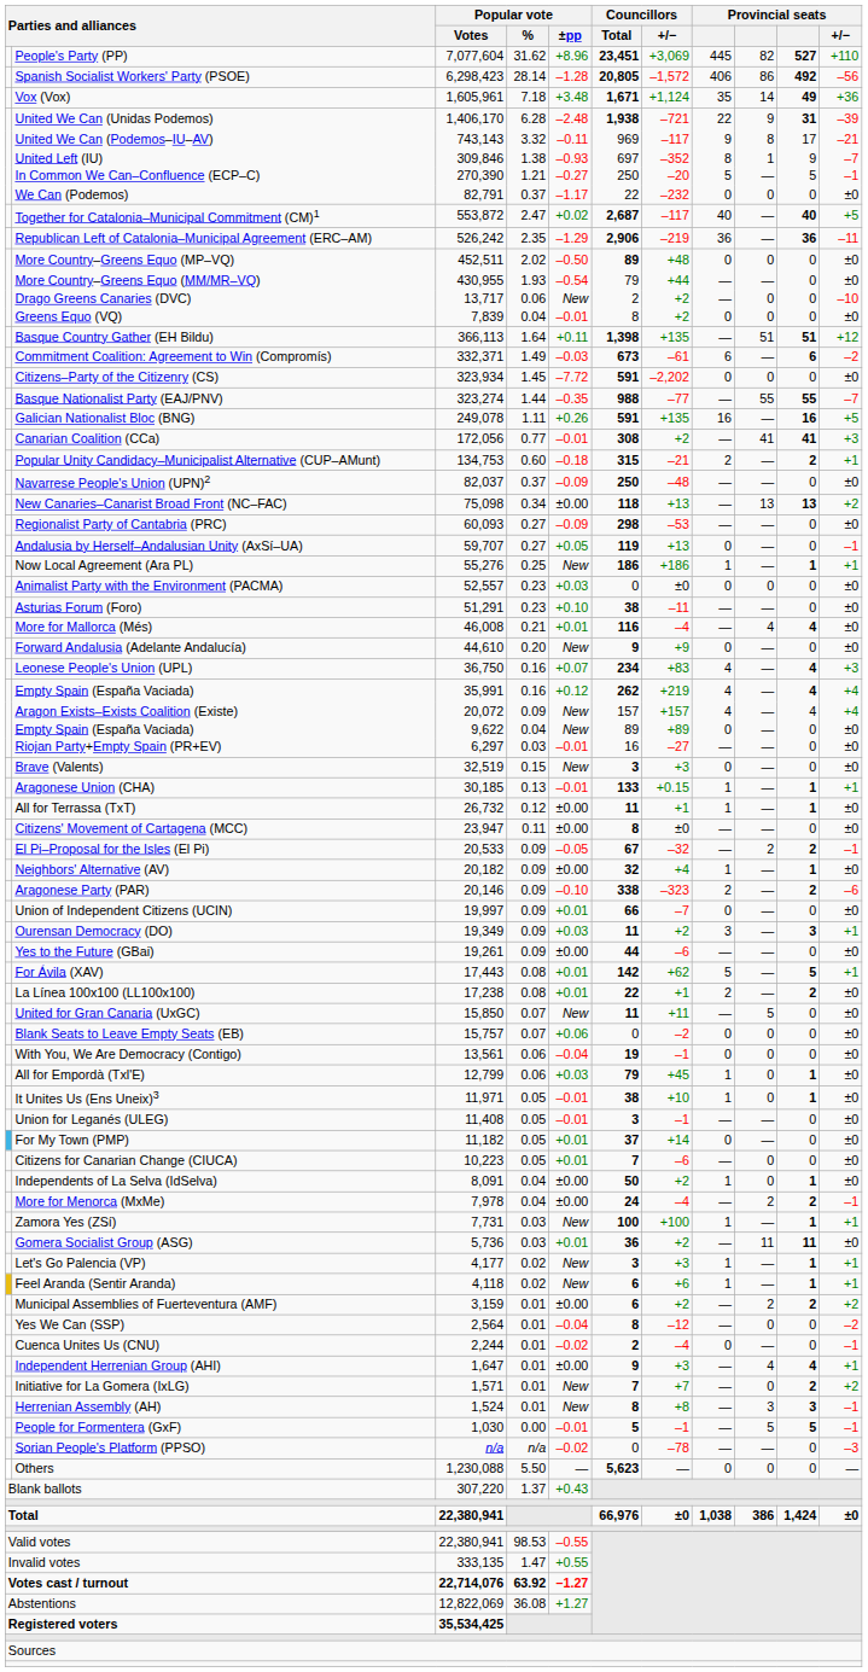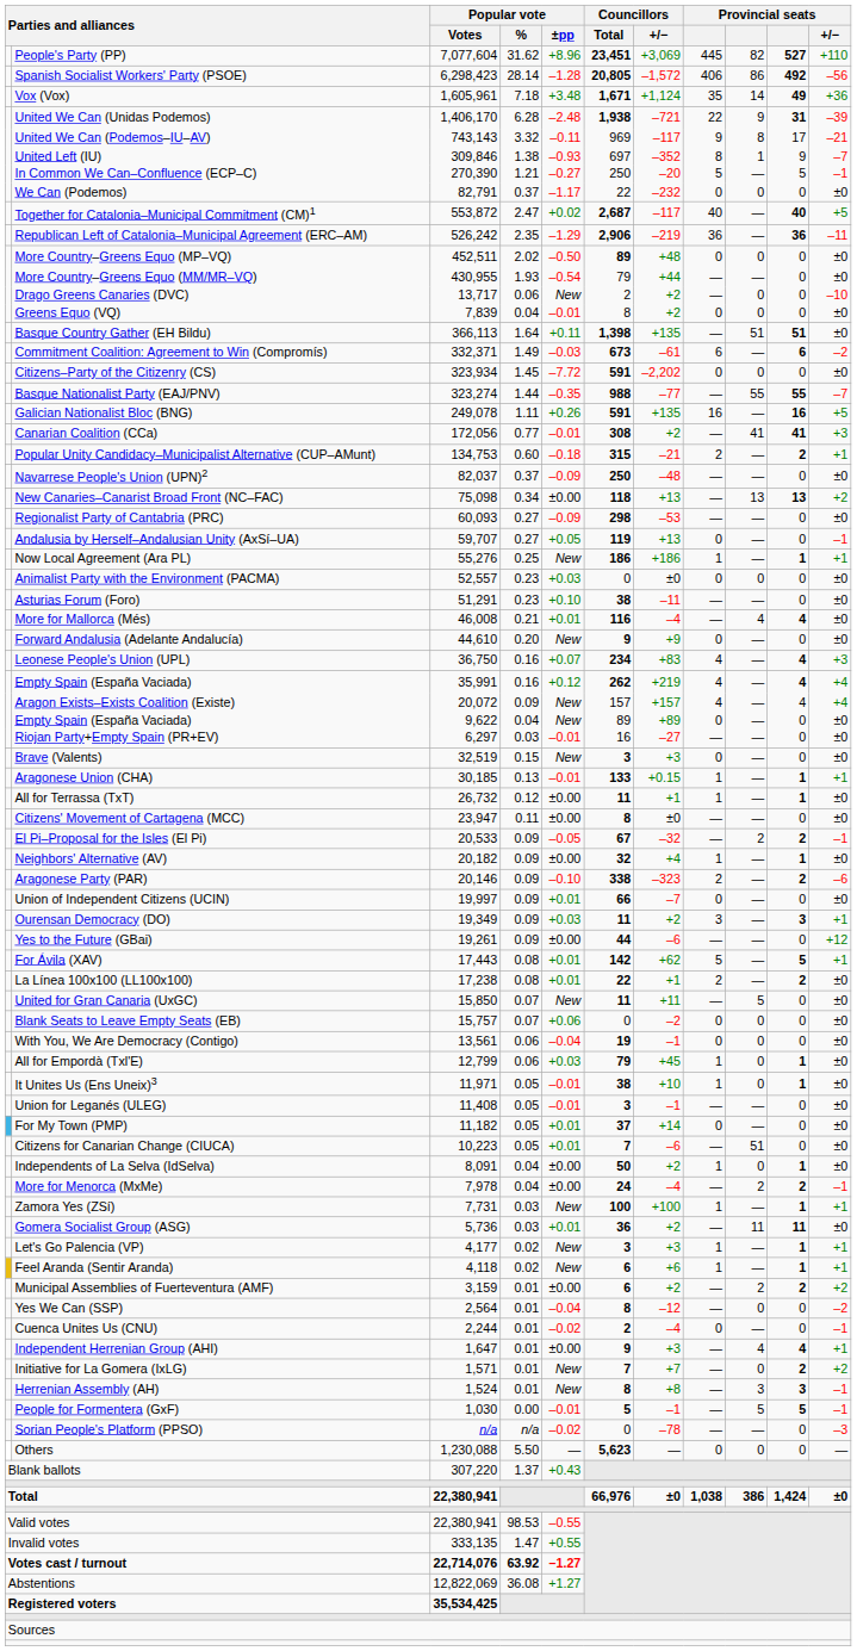Basque Country Gather (EH Bildu) | Provincial seats / +/−: +12 -> ±0
Yes to the Future (GBai) | Provincial seats / +/−: ±0 -> +12
Citizens for Canarian Change (CIUCA) | column 9: 0 -> 51
